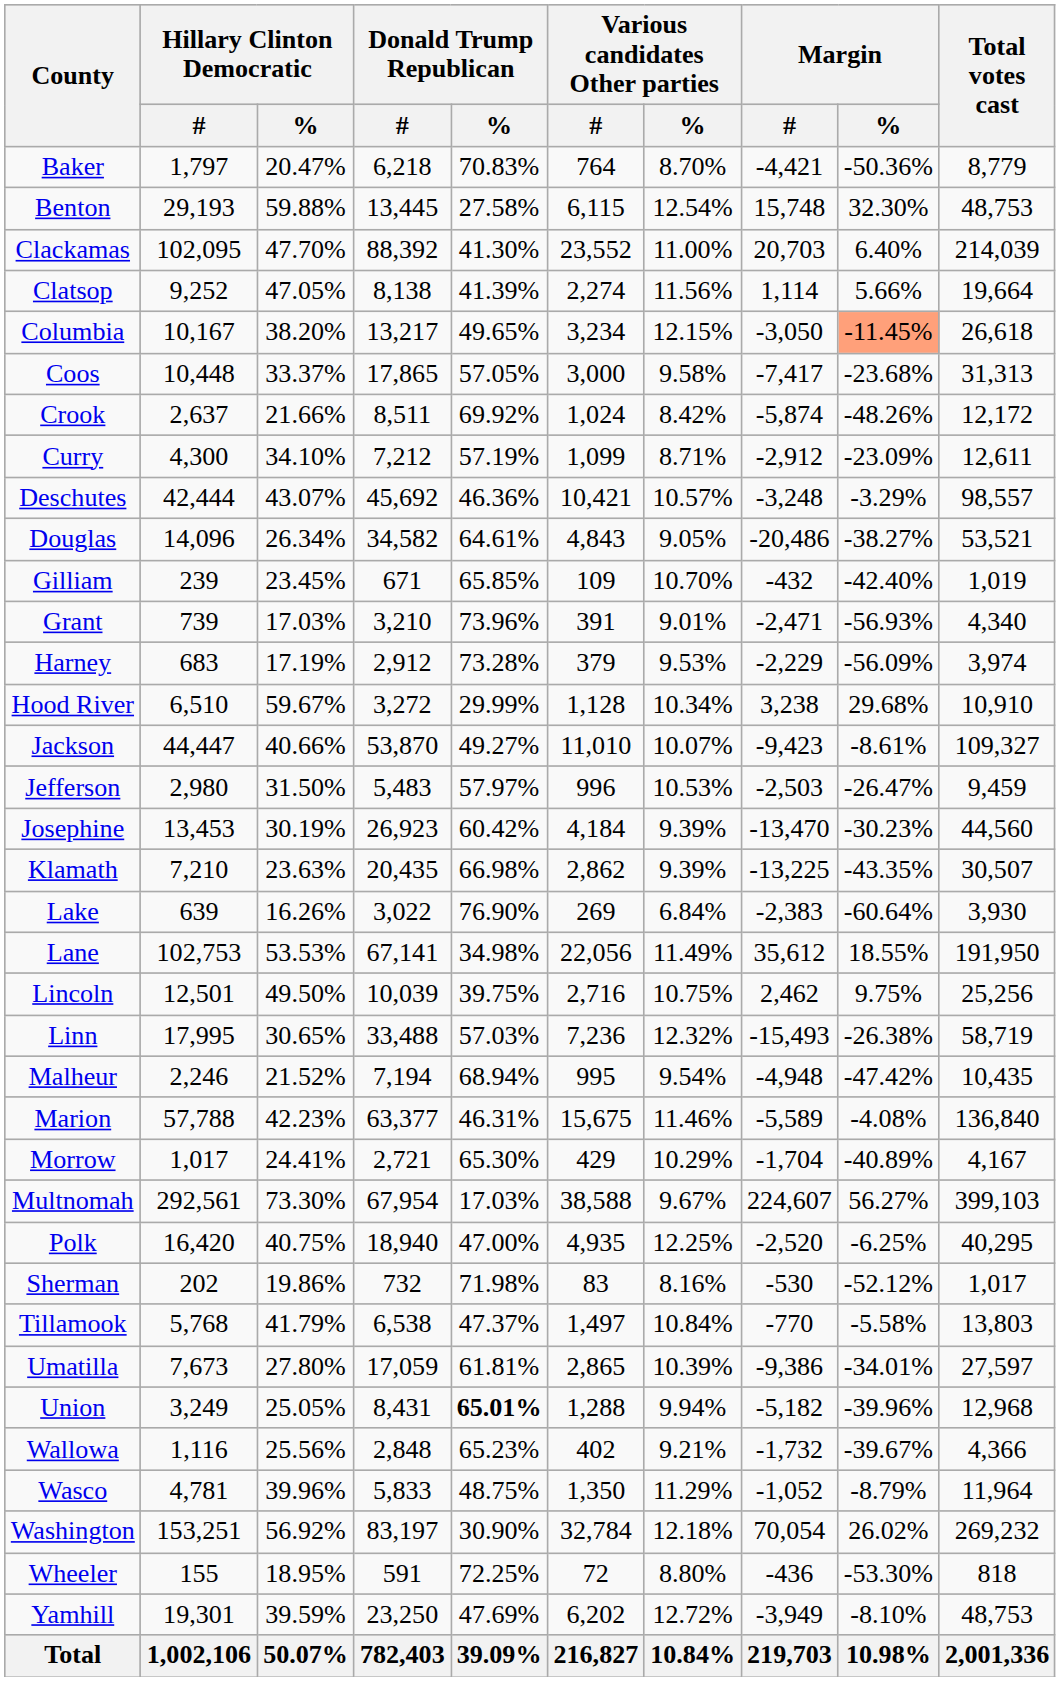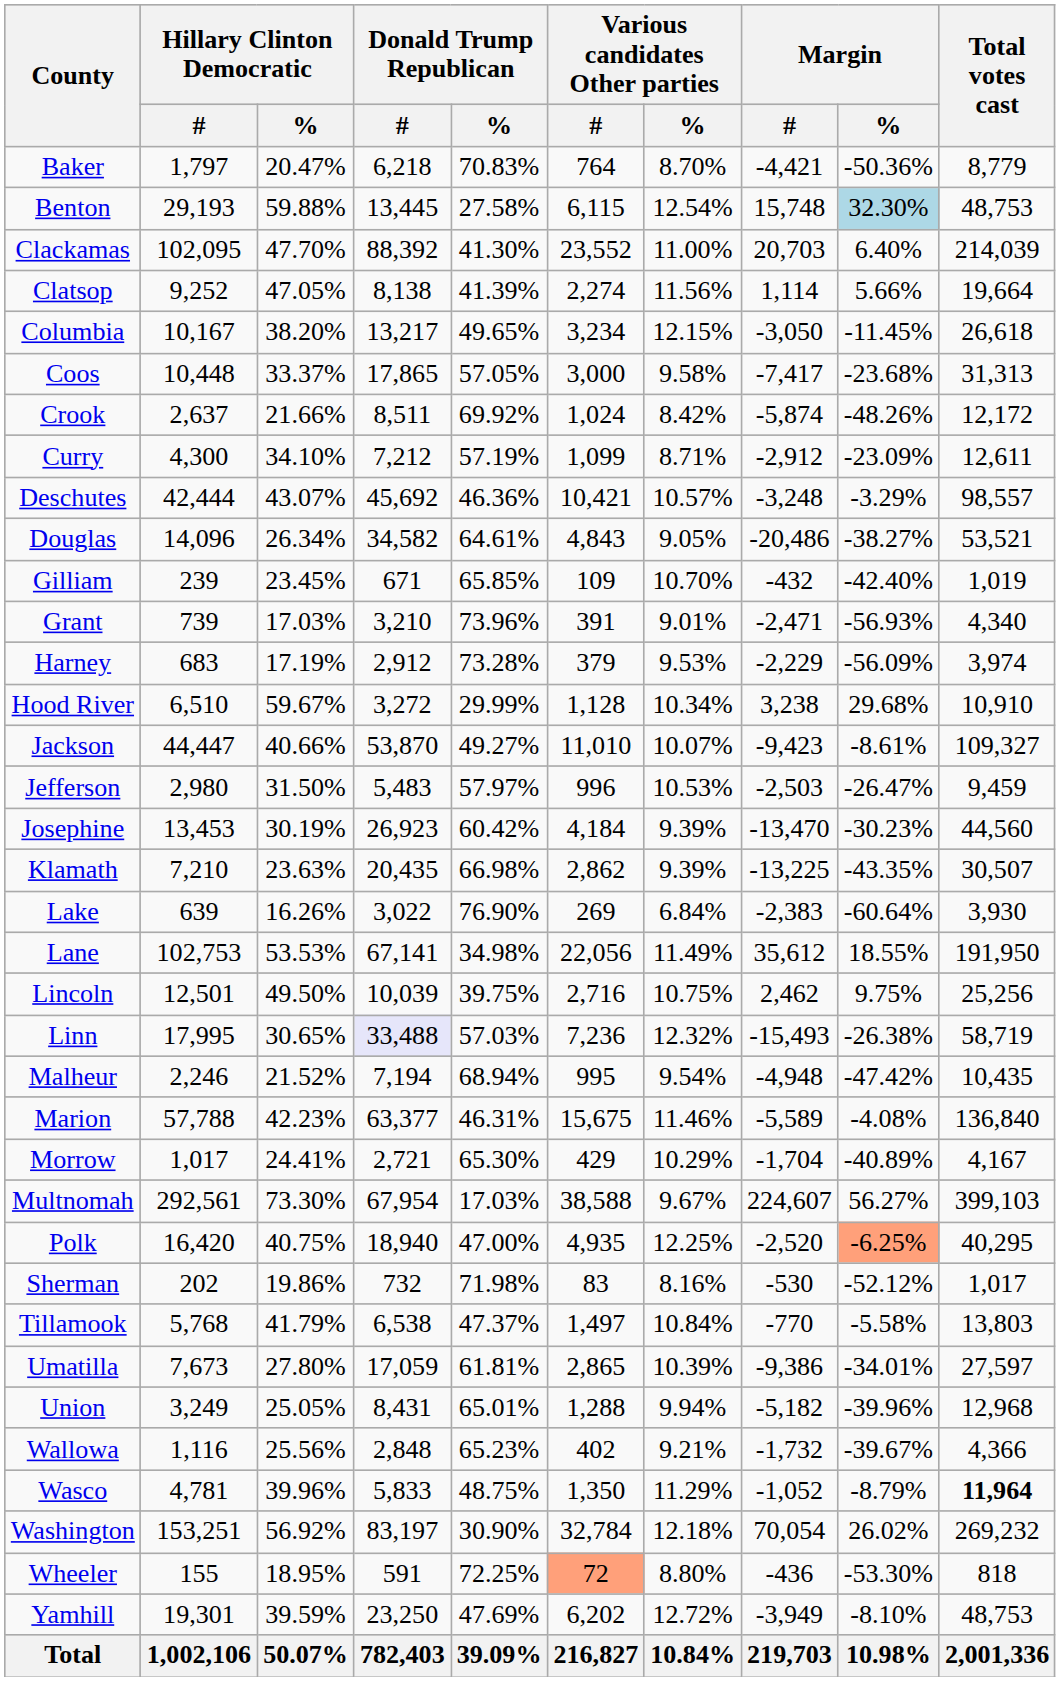Benton | Margin / %: no background -> lightblue background
Columbia | Margin / %: lightsalmon background -> no background
Linn | Donald Trump Republican / #: no background -> lavender background
Polk | Margin / %: no background -> lightsalmon background
Union | Donald Trump Republican / %: bold -> normal
Wasco | Total votes cast: normal -> bold
Wheeler | Various candidates Other parties / #: no background -> lightsalmon background
